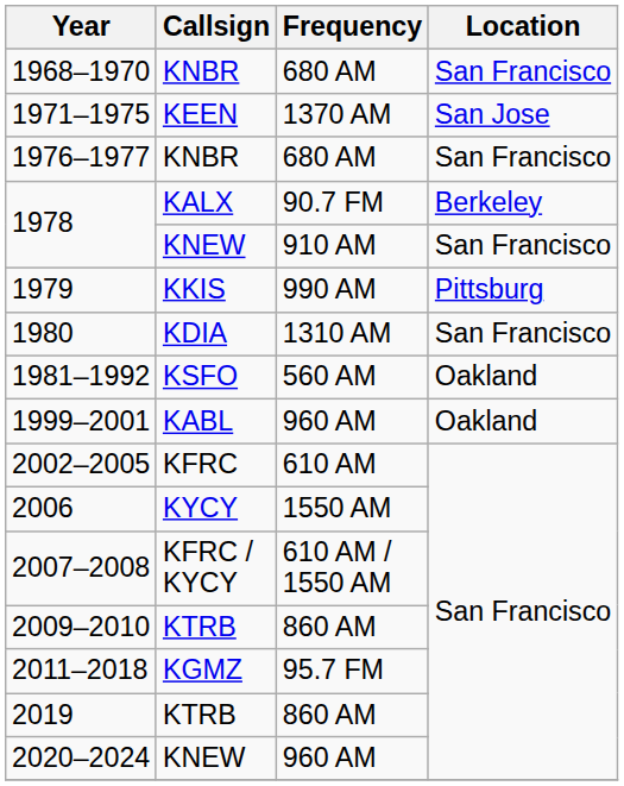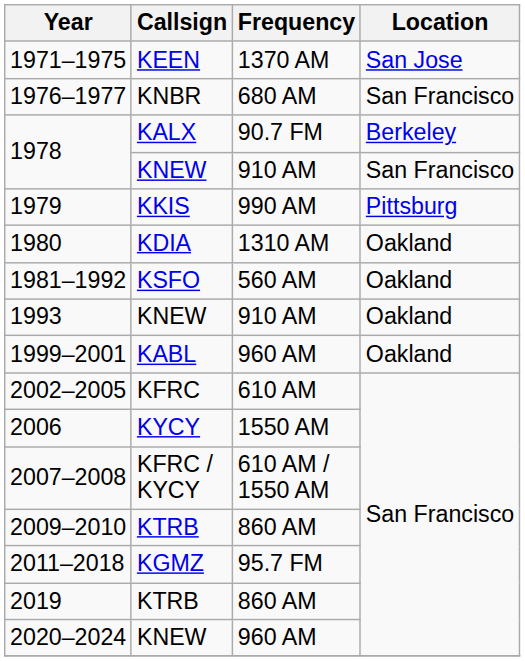- row: 1968–1970 | KNBR | 680 AM | San Francisco
1980 | Location: San Francisco -> Oakland
+ row: 1993 | KNEW | 910 AM | Oakland
